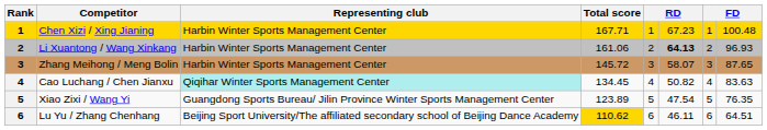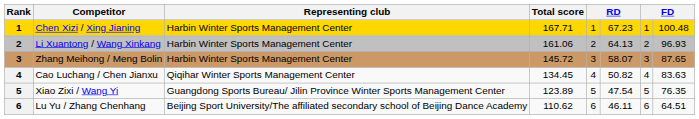Li Xuantong / Wang Xinkang | column 6: bold -> normal
Cao Luchang / Chen Jianxu | Representing club: paleturquoise background -> no background
Lu Yu / Zhang Chenhang | Total score: gold background -> no background
